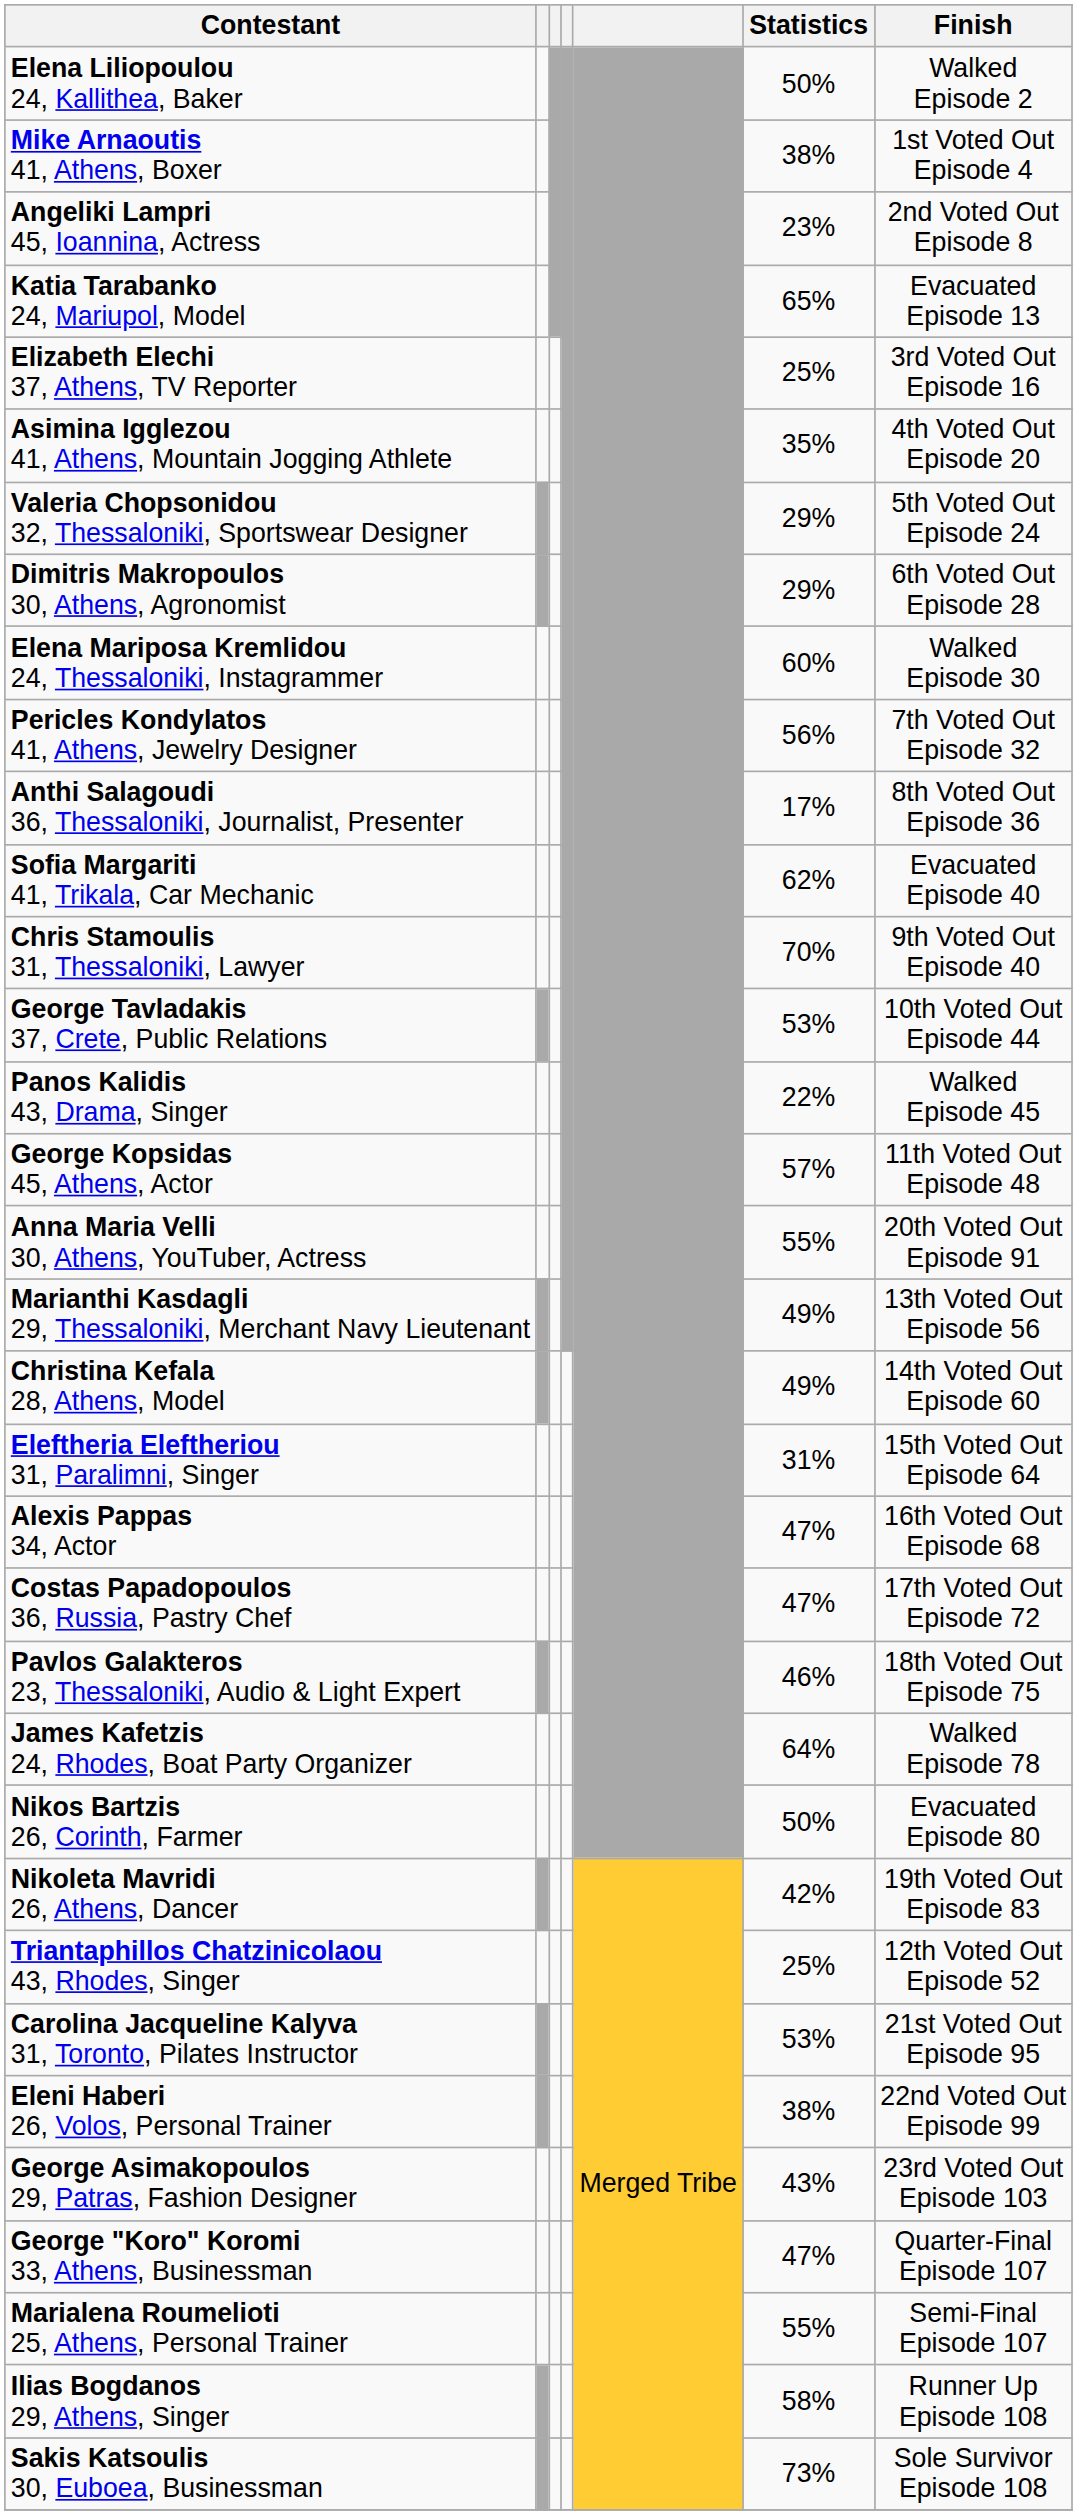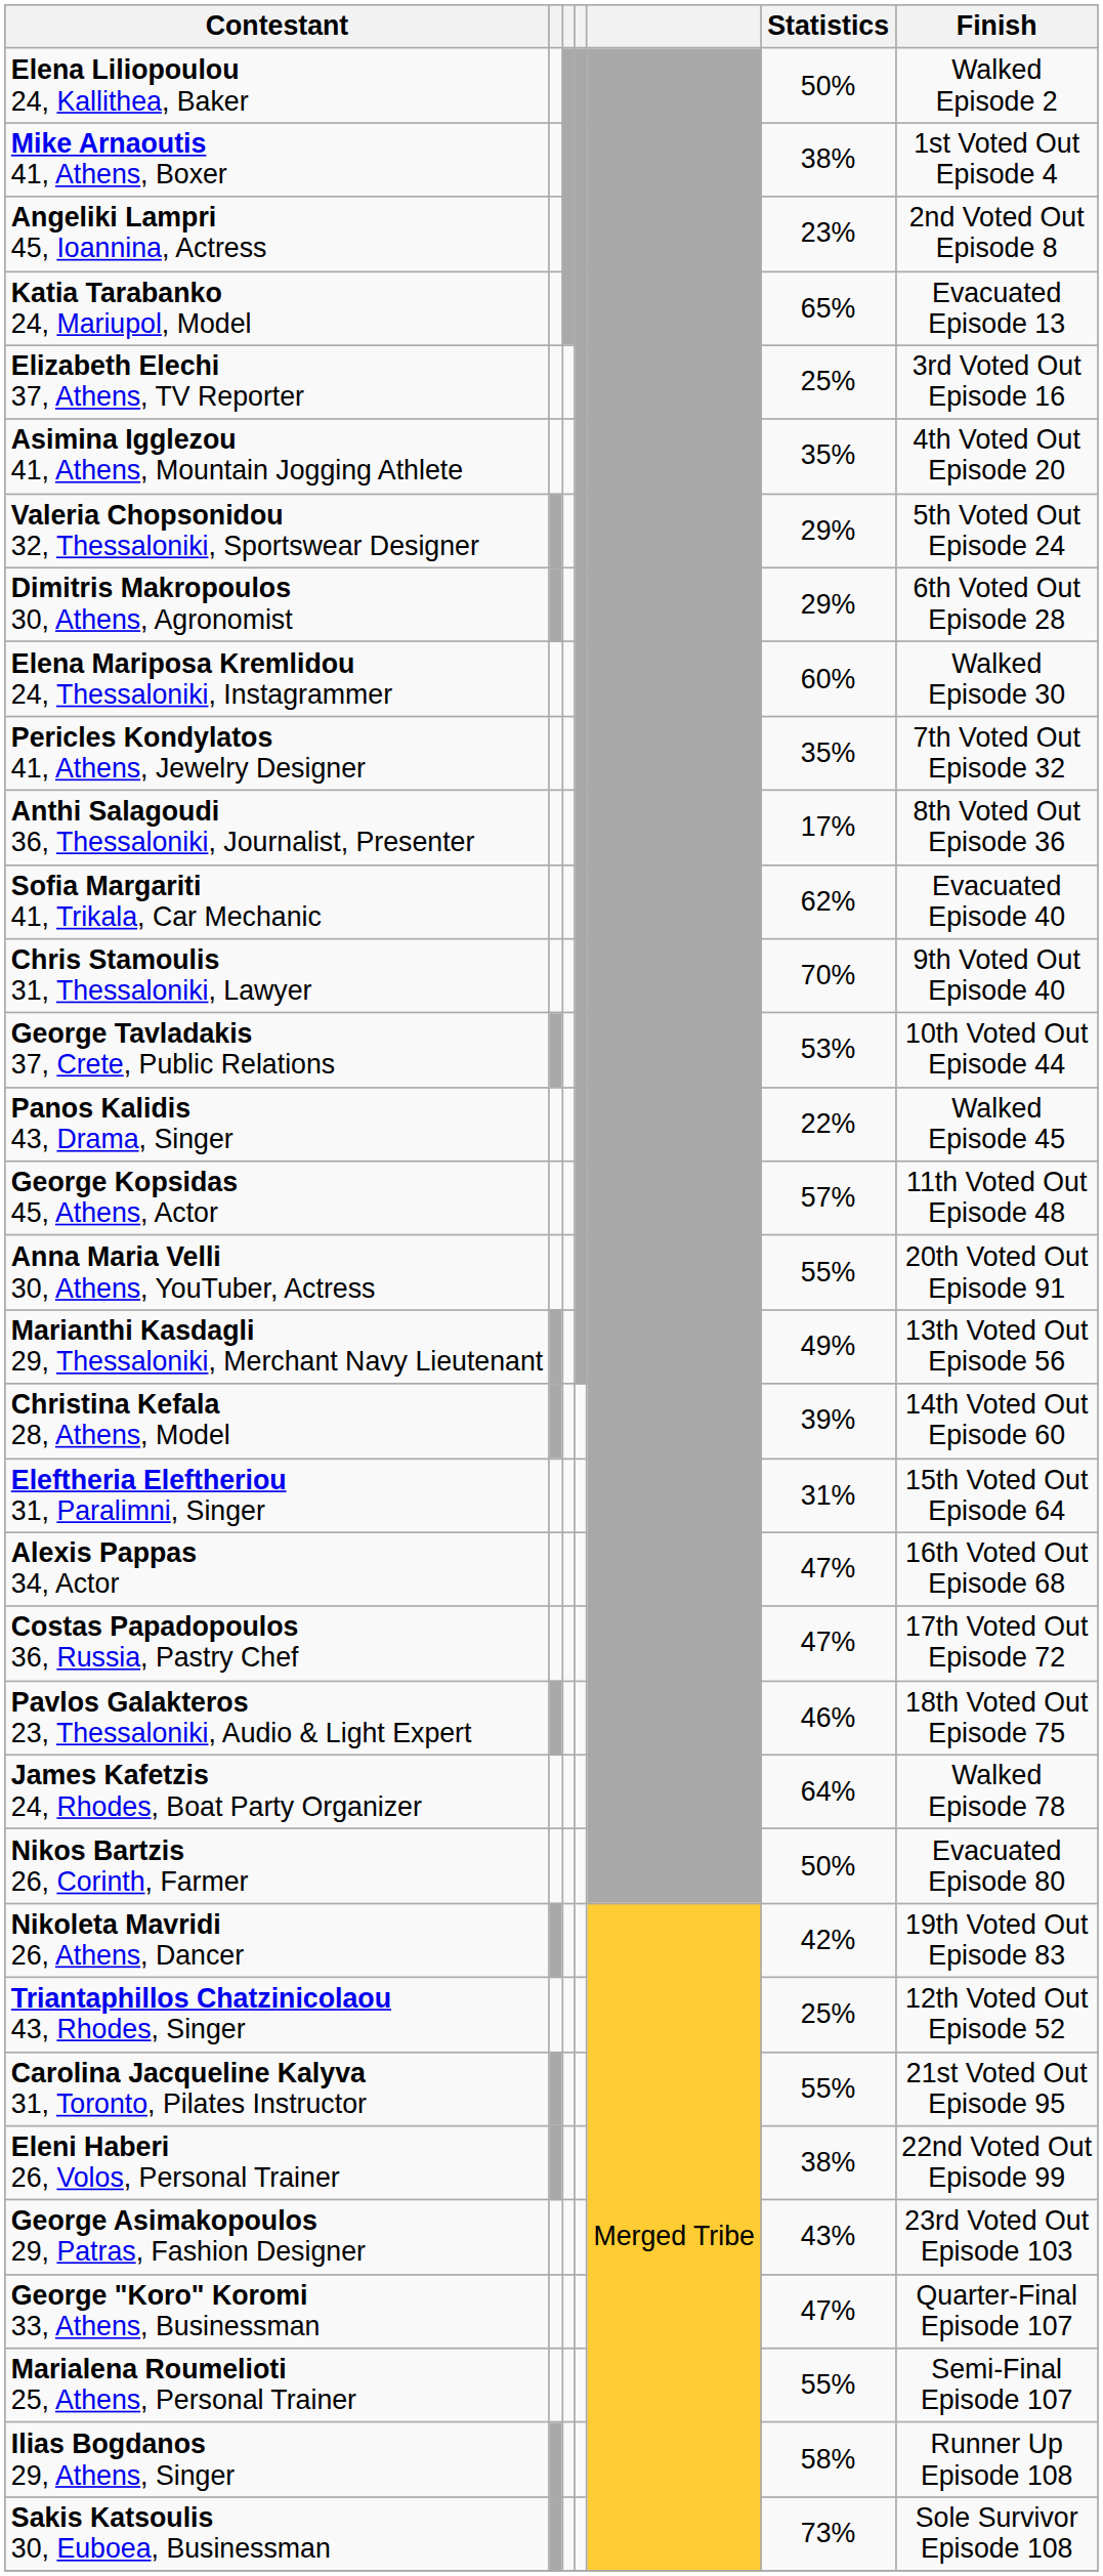Pericles Kondylatos 41, Athens, Jewelry Designer | Statistics: 56% -> 35%
Christina Kefala 28, Athens, Model | Statistics: 49% -> 39%
Carolina Jacqueline Kalyva 31, Toronto, Pilates Instructor | Statistics: 53% -> 55%
